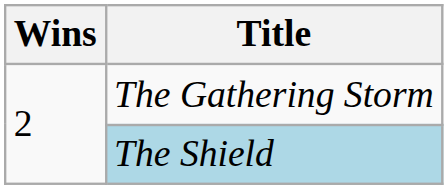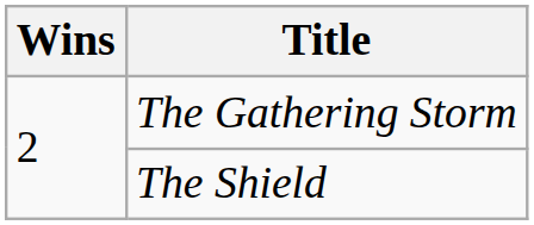The Shield | Title: lightblue background -> no background
